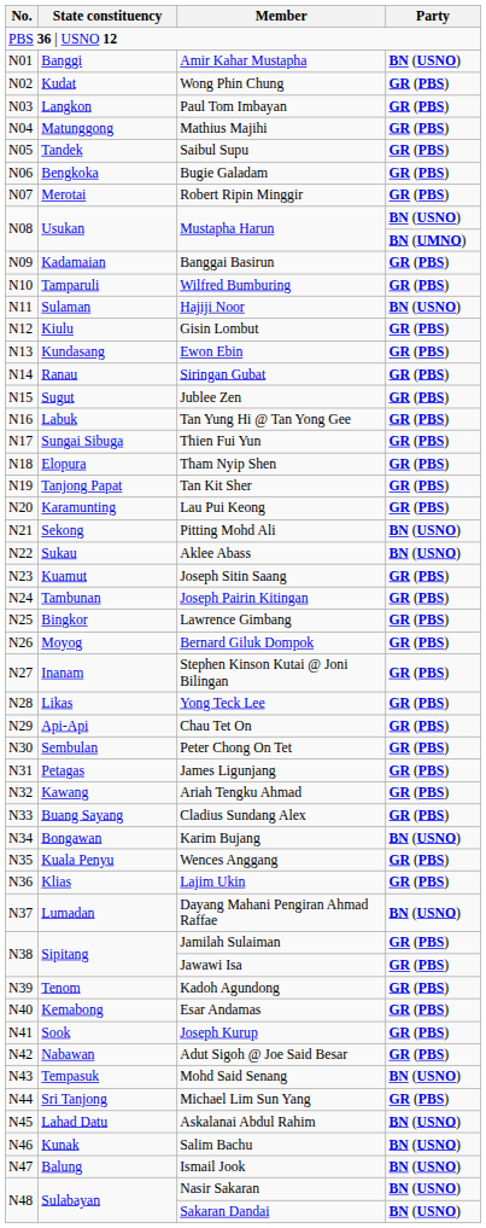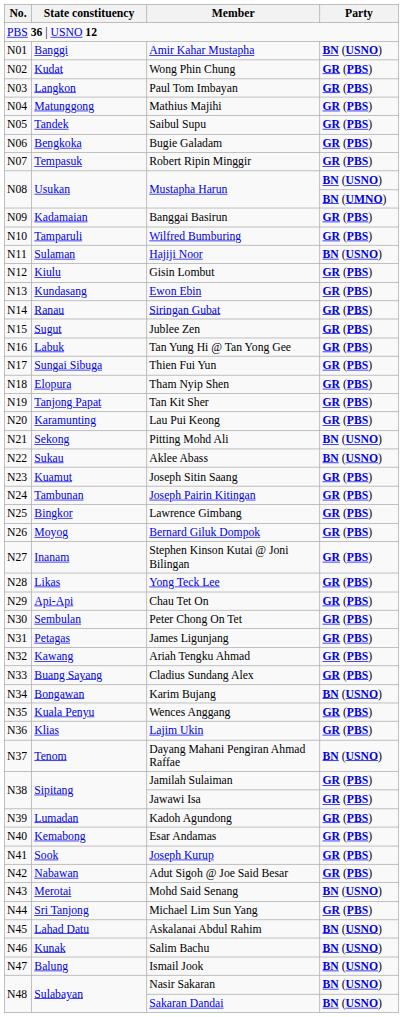Robert Ripin Minggir | State constituency: Merotai -> Tempasuk
Dayang Mahani Pengiran Ahmad Raffae | State constituency: Lumadan -> Tenom
Kadoh Agundong | State constituency: Tenom -> Lumadan
Mohd Said Senang | State constituency: Tempasuk -> Merotai
